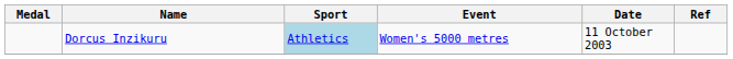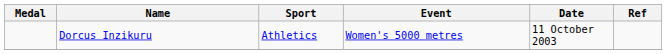Dorcus Inzikuru | Sport: lightblue background -> no background
